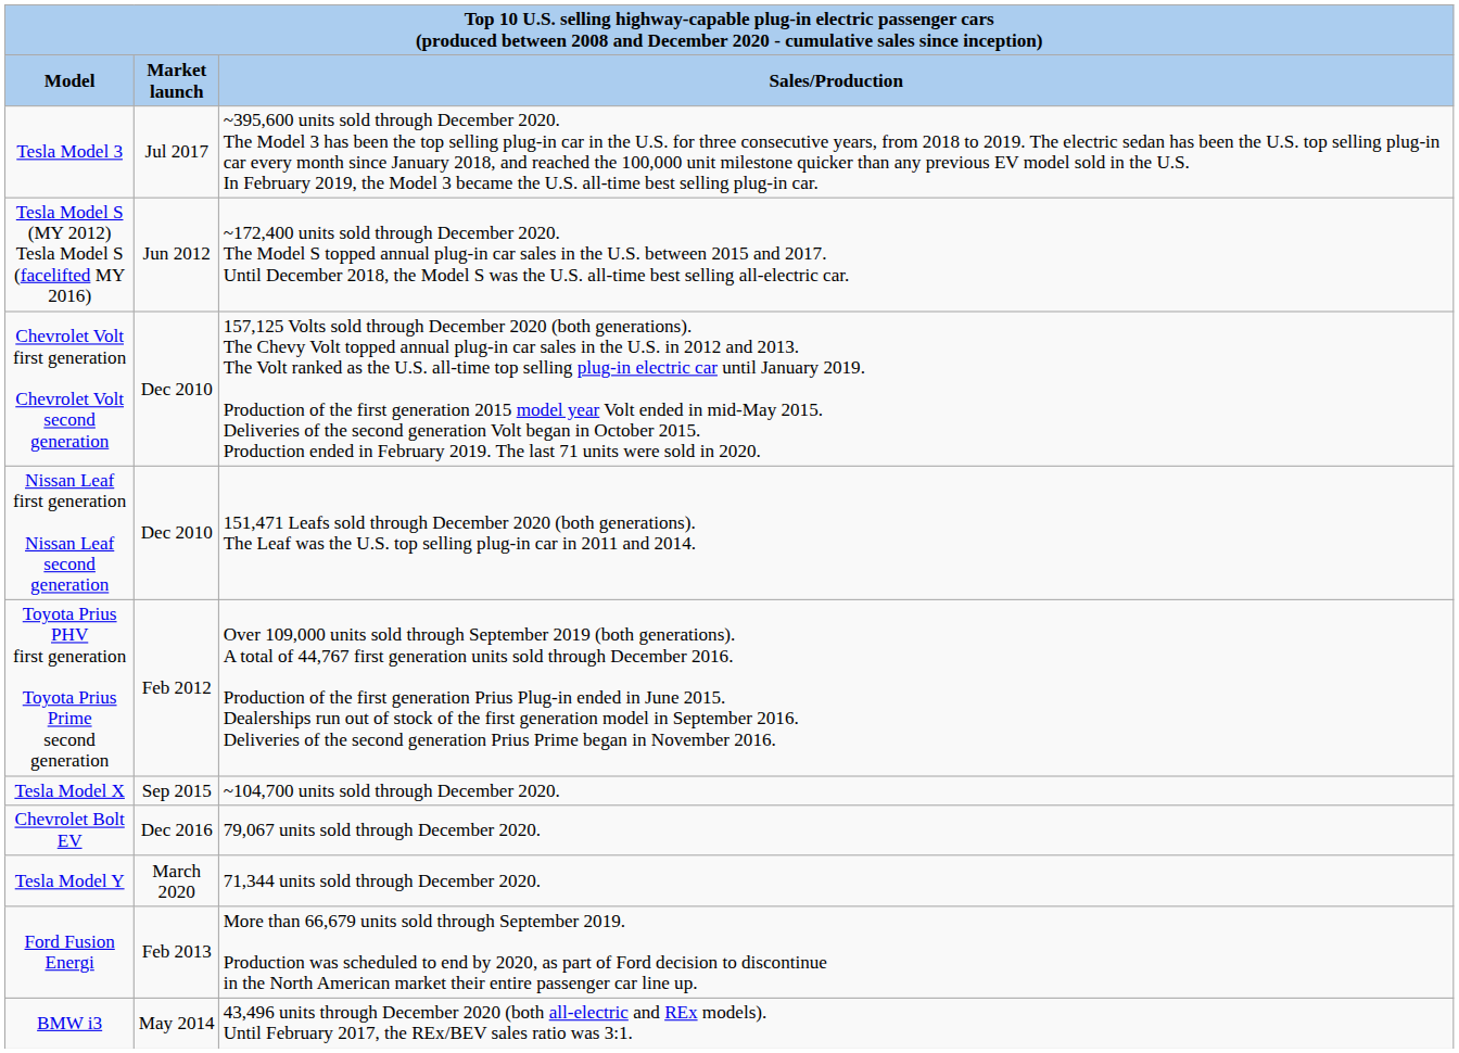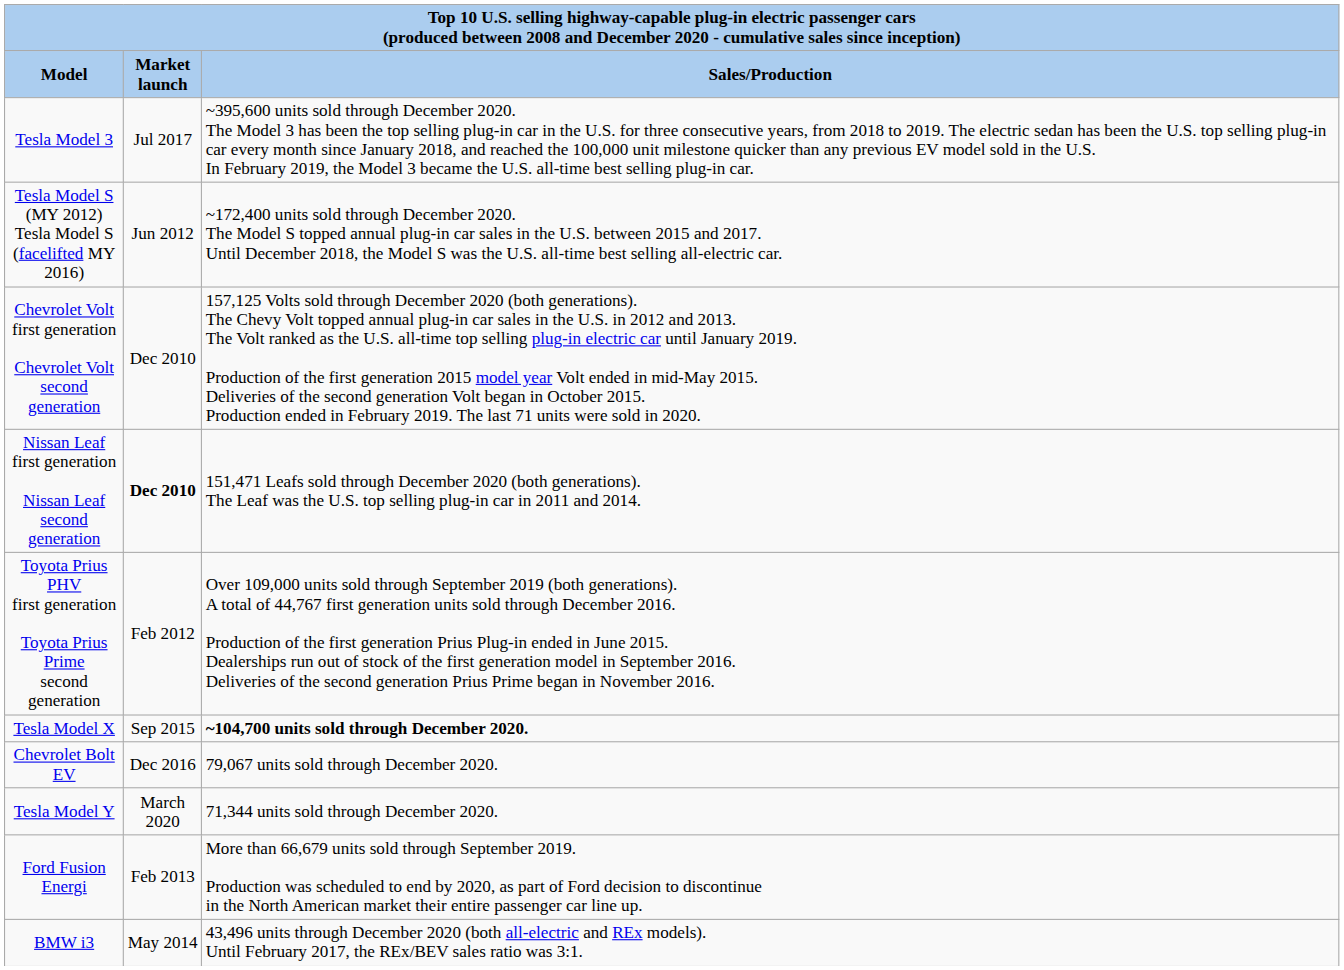Nissan Leaf first generation Nissan Leaf second generation | Market launch: normal -> bold
Tesla Model X | Sales/Production: normal -> bold
